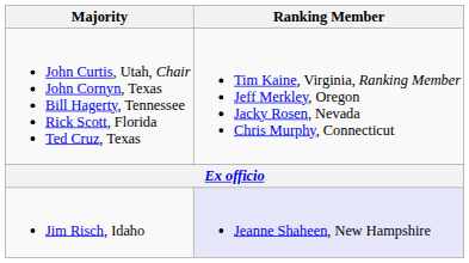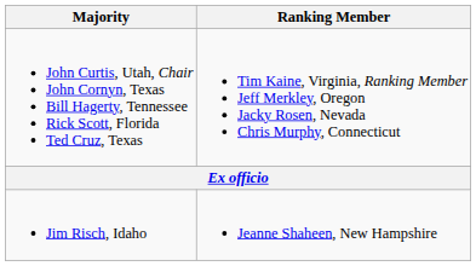Jim Risch, Idaho | Ranking Member: lavender background -> no background
